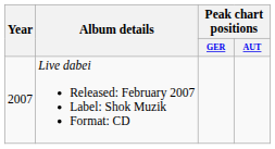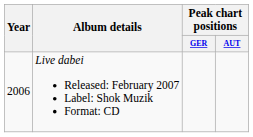row 3 | Year: 2007 -> 2006
